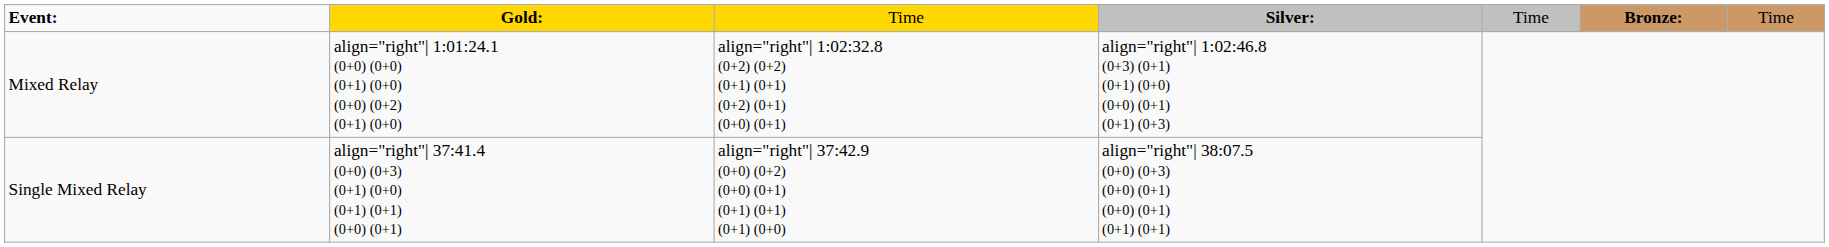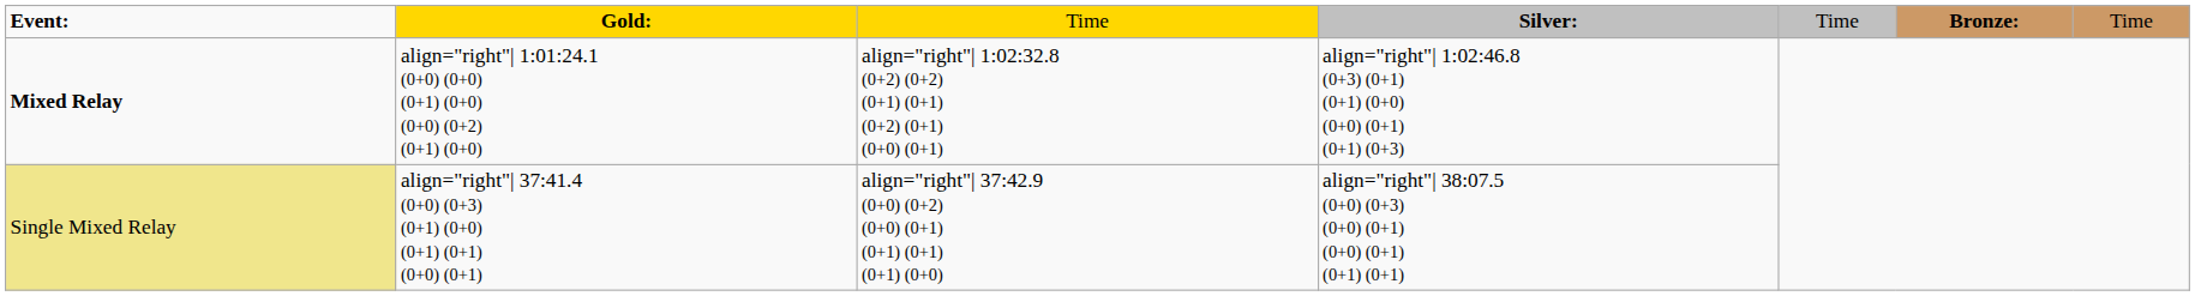Mixed Relay | column 1: normal -> bold
Single Mixed Relay | column 1: no background -> khaki background
